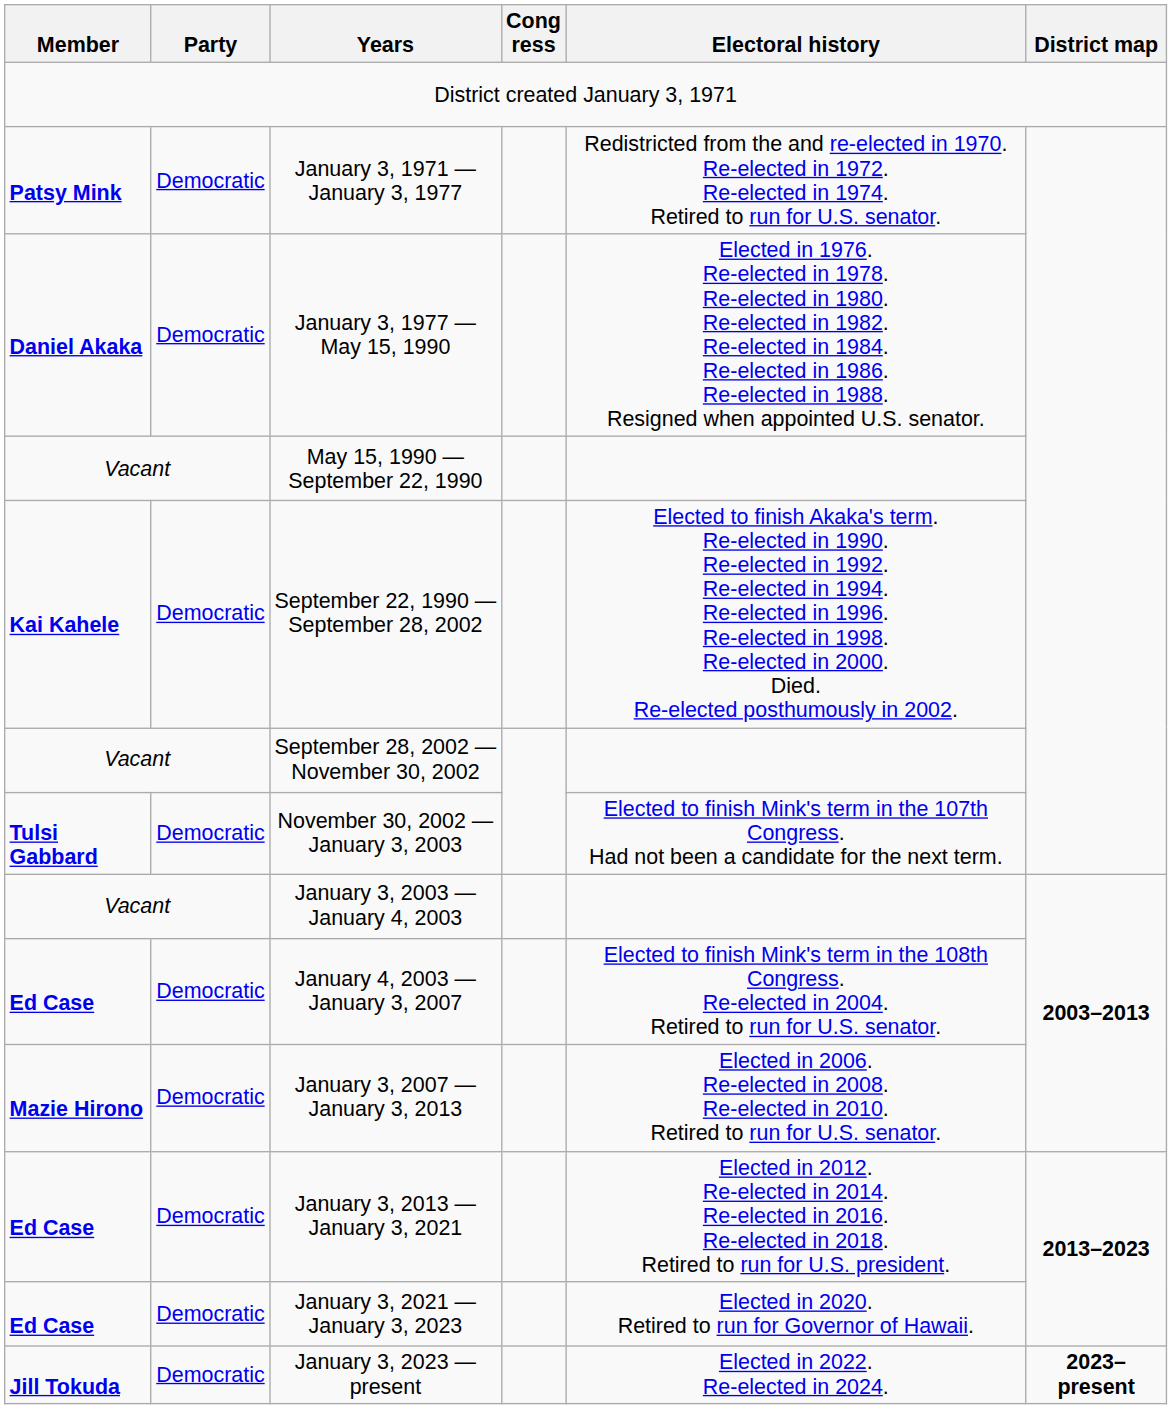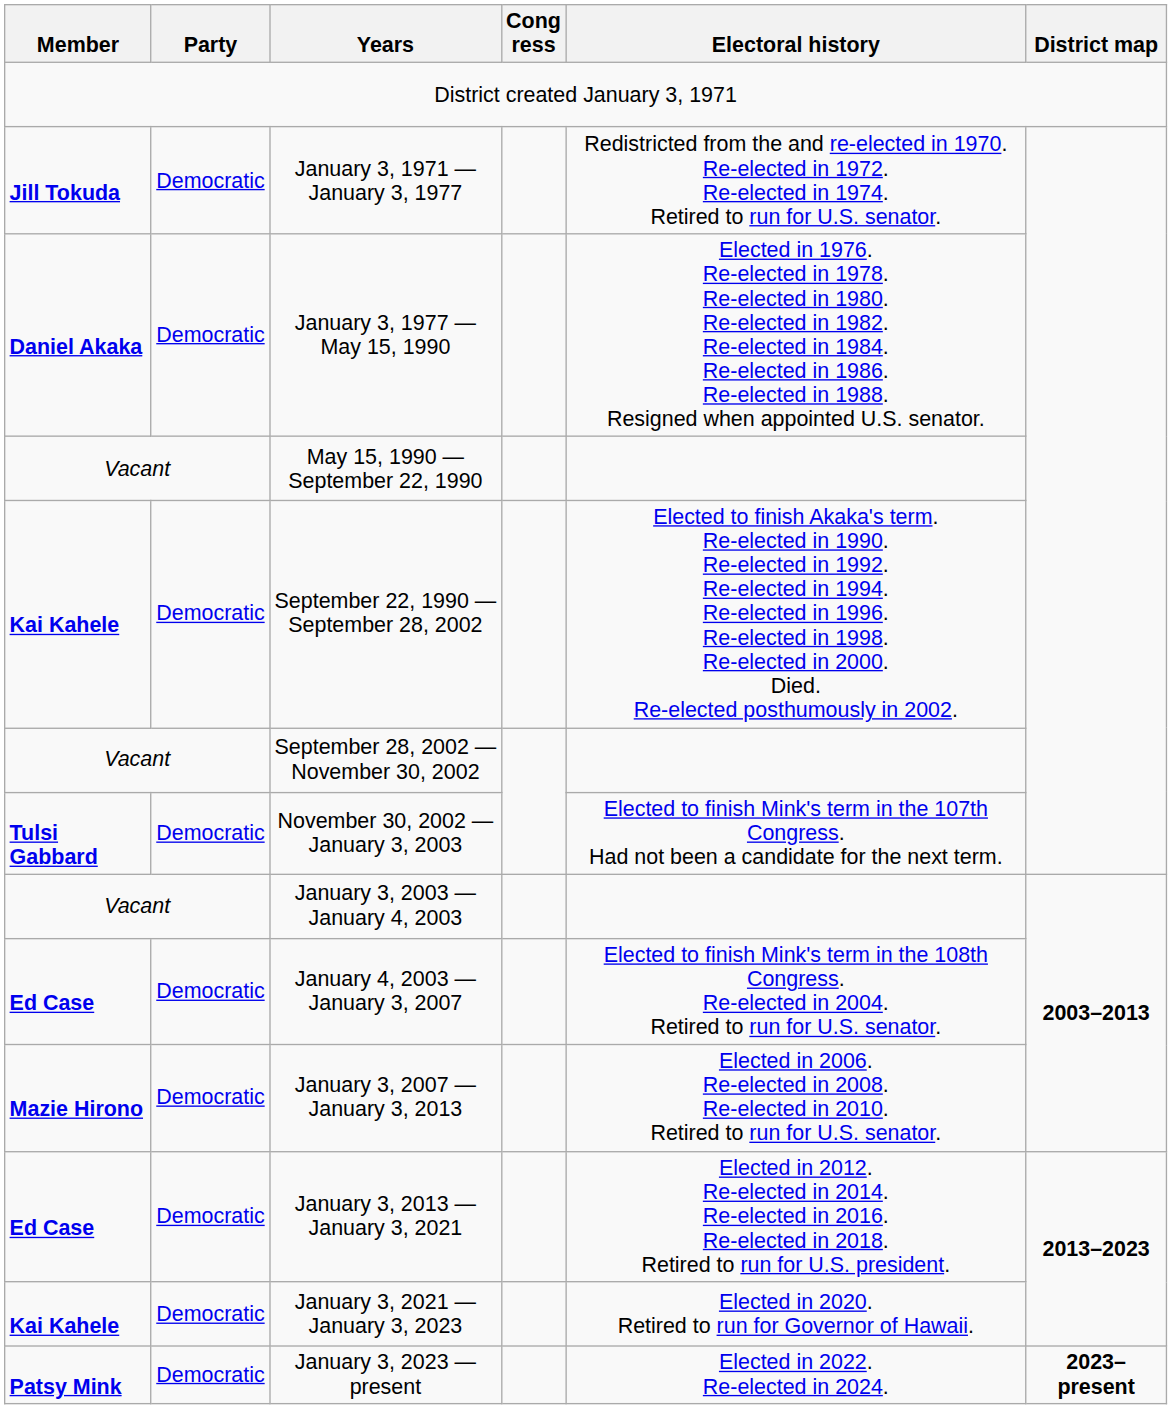January 3, 1971 — January 3, 1977 | Member: Patsy Mink -> Jill Tokuda
January 3, 2021 — January 3, 2023 | Member: Ed Case -> Kai Kahele
January 3, 2023 — present | Member: Jill Tokuda -> Patsy Mink
